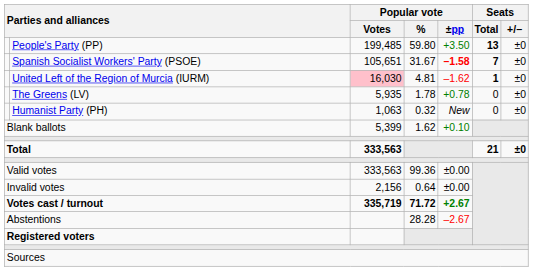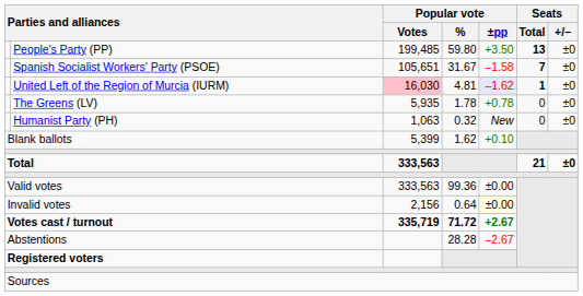Spanish Socialist Workers' Party (PSOE) | Popular vote / ±pp: bold -> normal
United Left of the Region of Murcia (IURM) | Popular vote / ±pp: no background -> lavender background
Invalid votes | Popular vote / ±pp: no background -> lightyellow background
